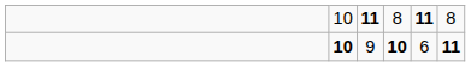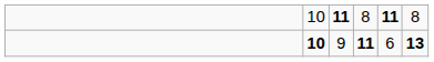row 2 | column 4: 10 -> 11
row 2 | column 6: 11 -> 13
